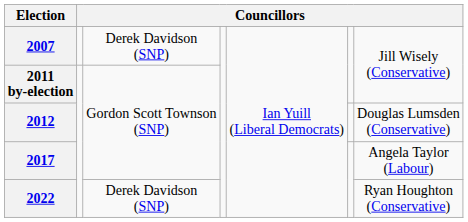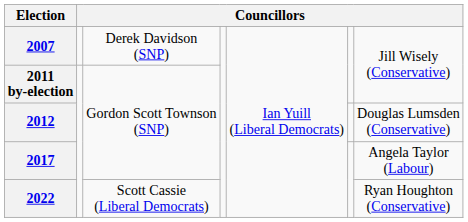2022 | column 3: Derek Davidson (SNP) -> Scott Cassie (Liberal Democrats)
